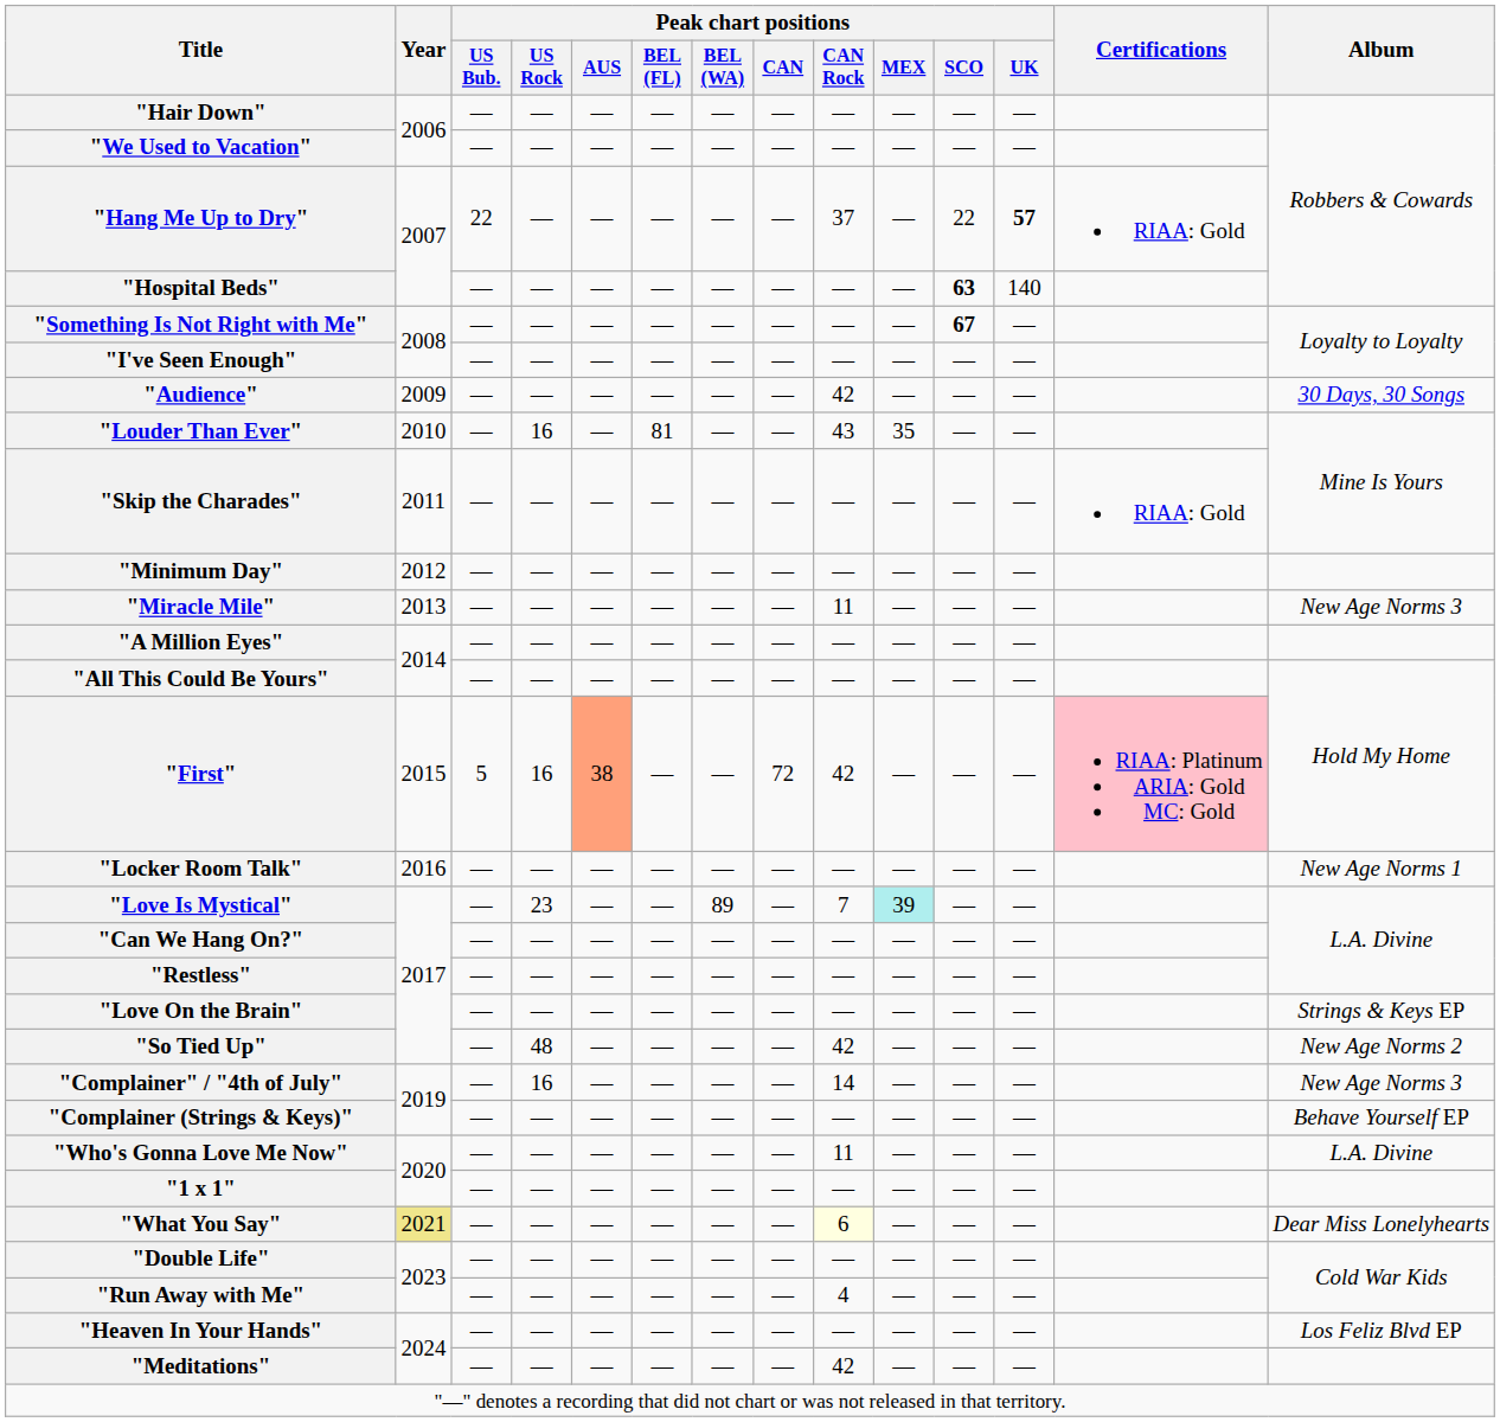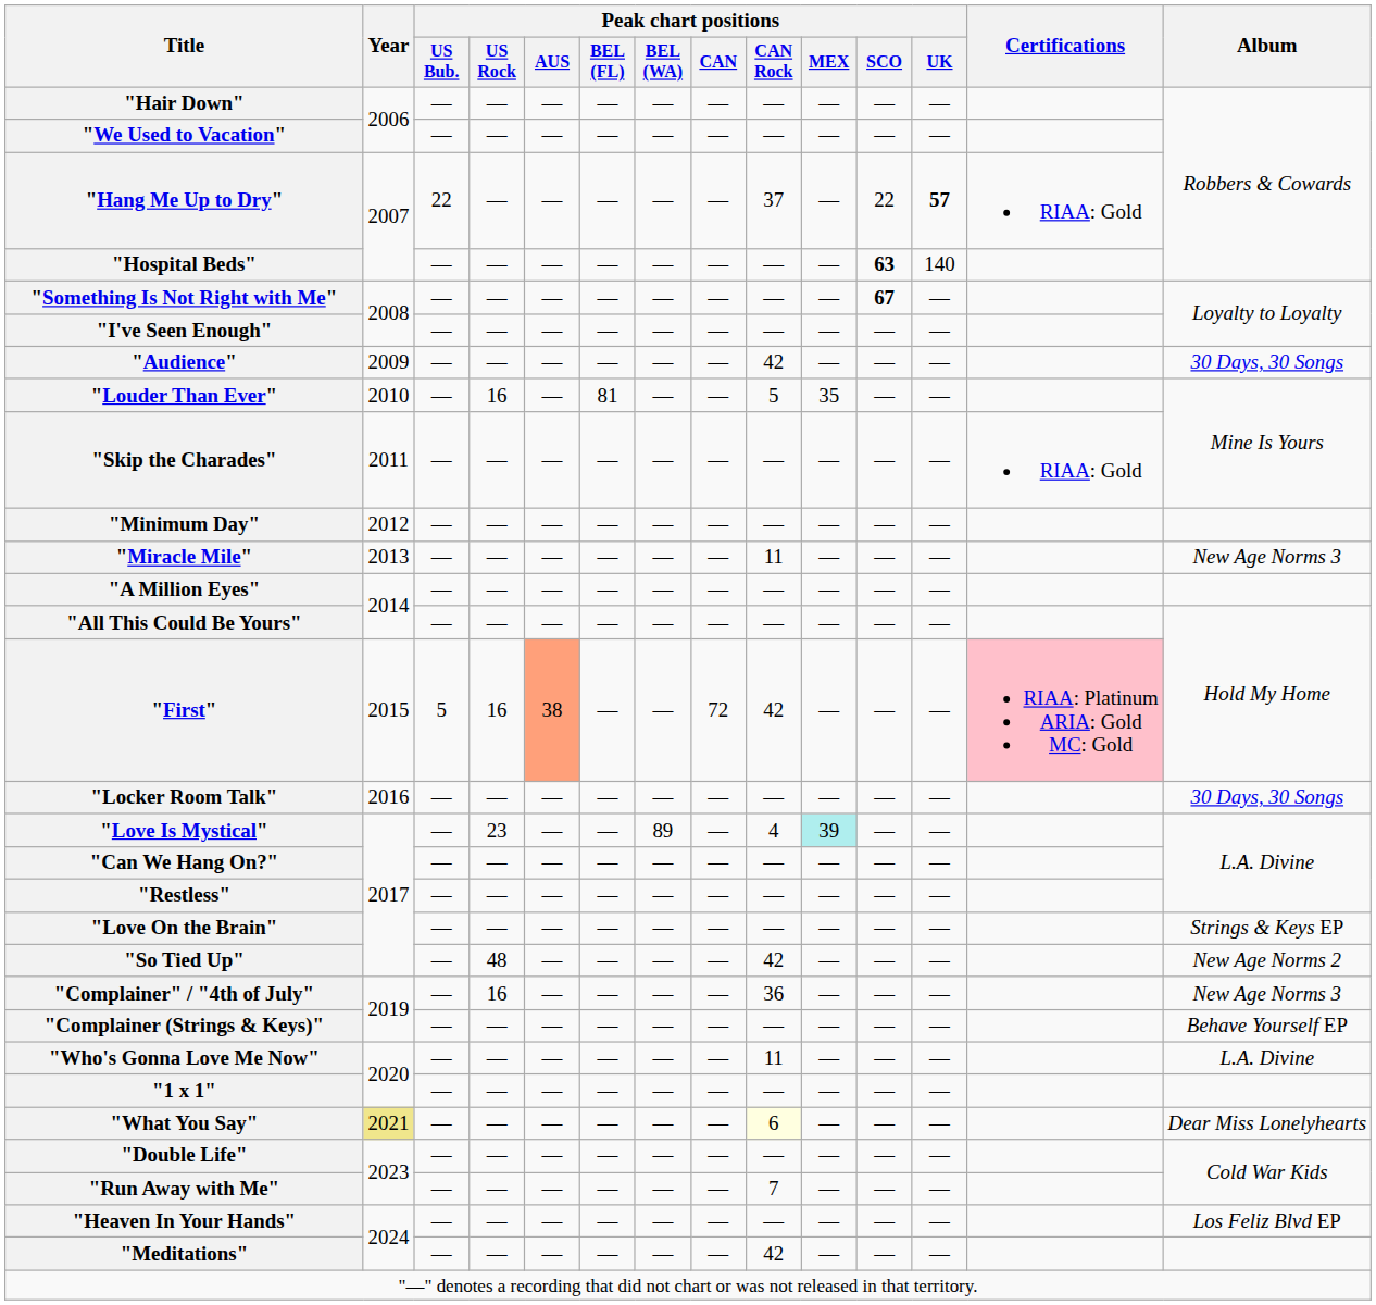"Louder Than Ever" | Peak chart positions / CAN Rock: 43 -> 5
"Locker Room Talk" | Album: New Age Norms 1 -> 30 Days, 30 Songs
"Love Is Mystical" | Peak chart positions / CAN Rock: 7 -> 4
"Complainer" / "4th of July" | Peak chart positions / CAN Rock: 14 -> 36
"Run Away with Me" | Peak chart positions / CAN Rock: 4 -> 7
